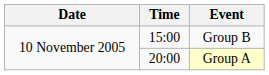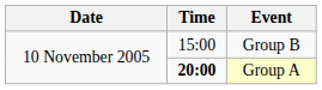Group A | Time: normal -> bold
